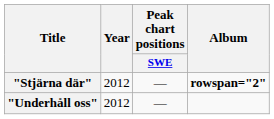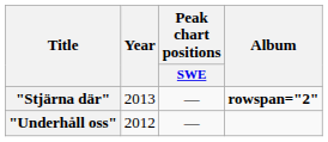"Stjärna där" | Year: 2012 -> 2013
